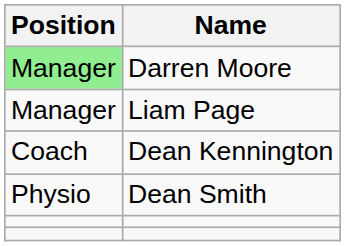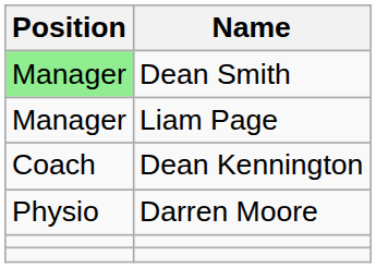row 2 | Name: Darren Moore -> Dean Smith
row 5 | Name: Dean Smith -> Darren Moore
